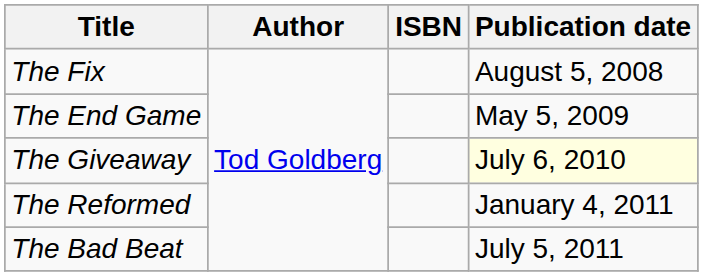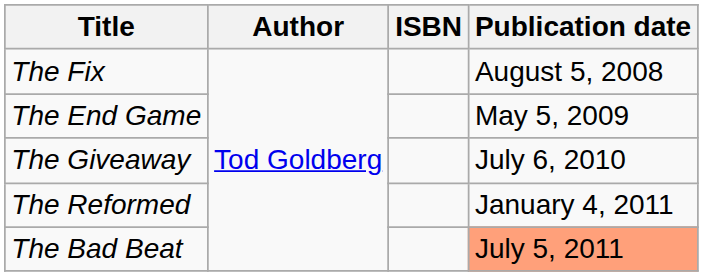The Giveaway | Publication date: lightyellow background -> no background
The Bad Beat | Publication date: no background -> lightsalmon background
